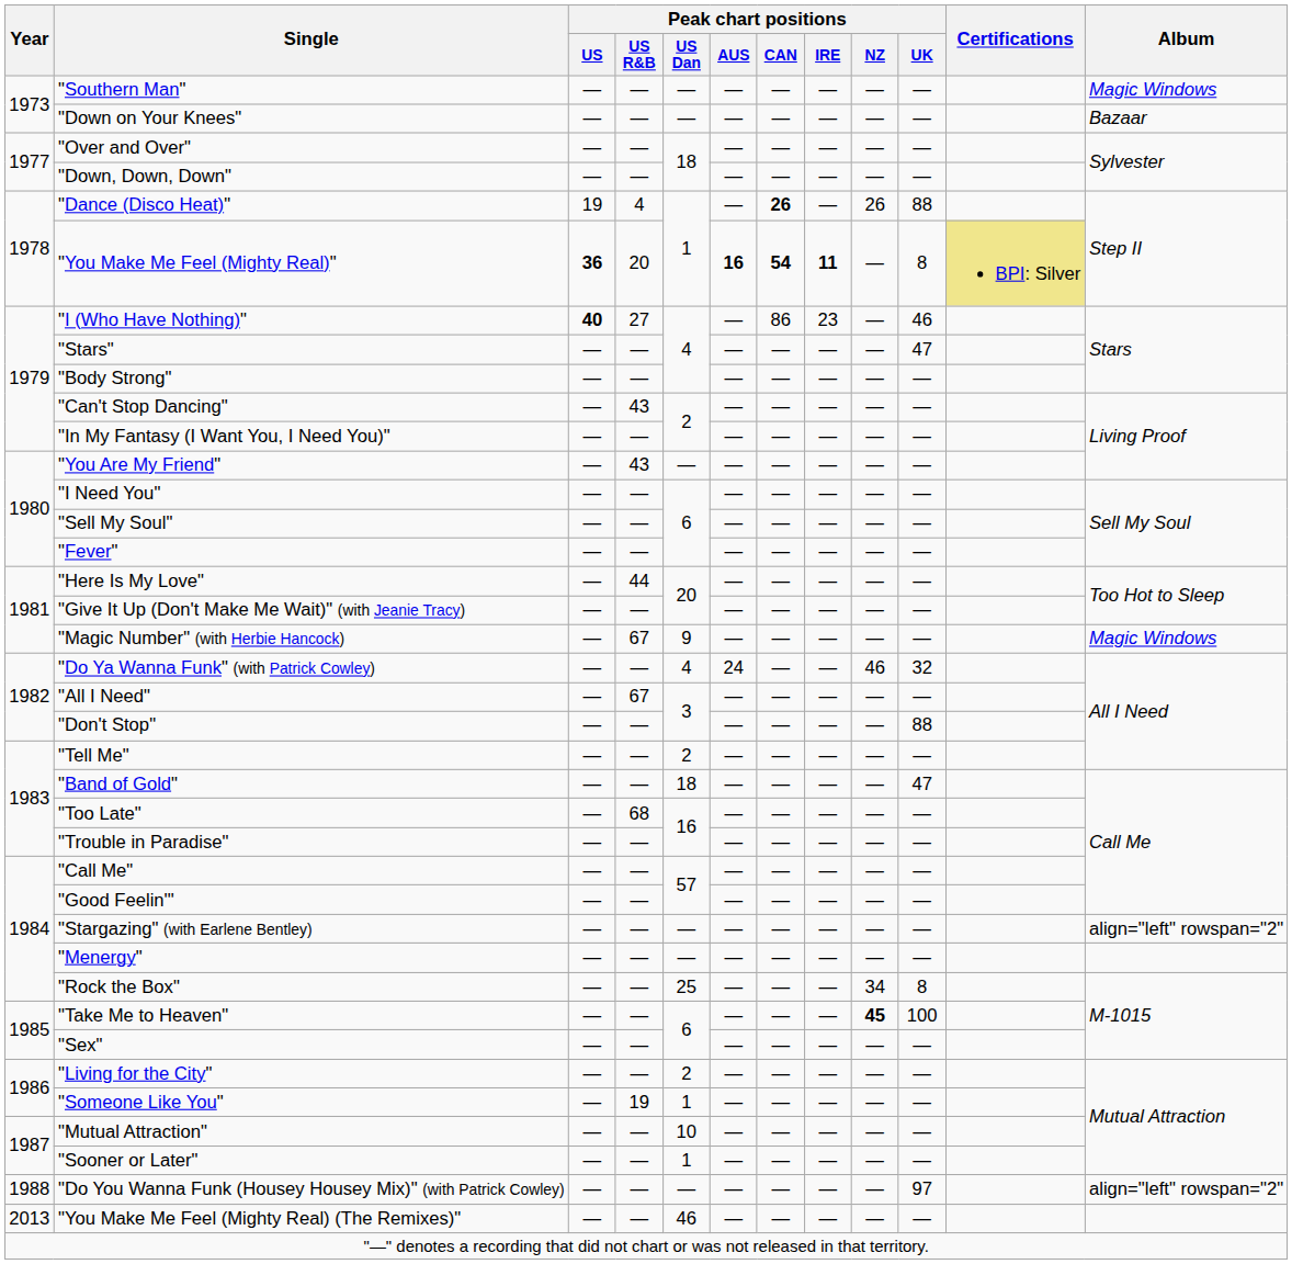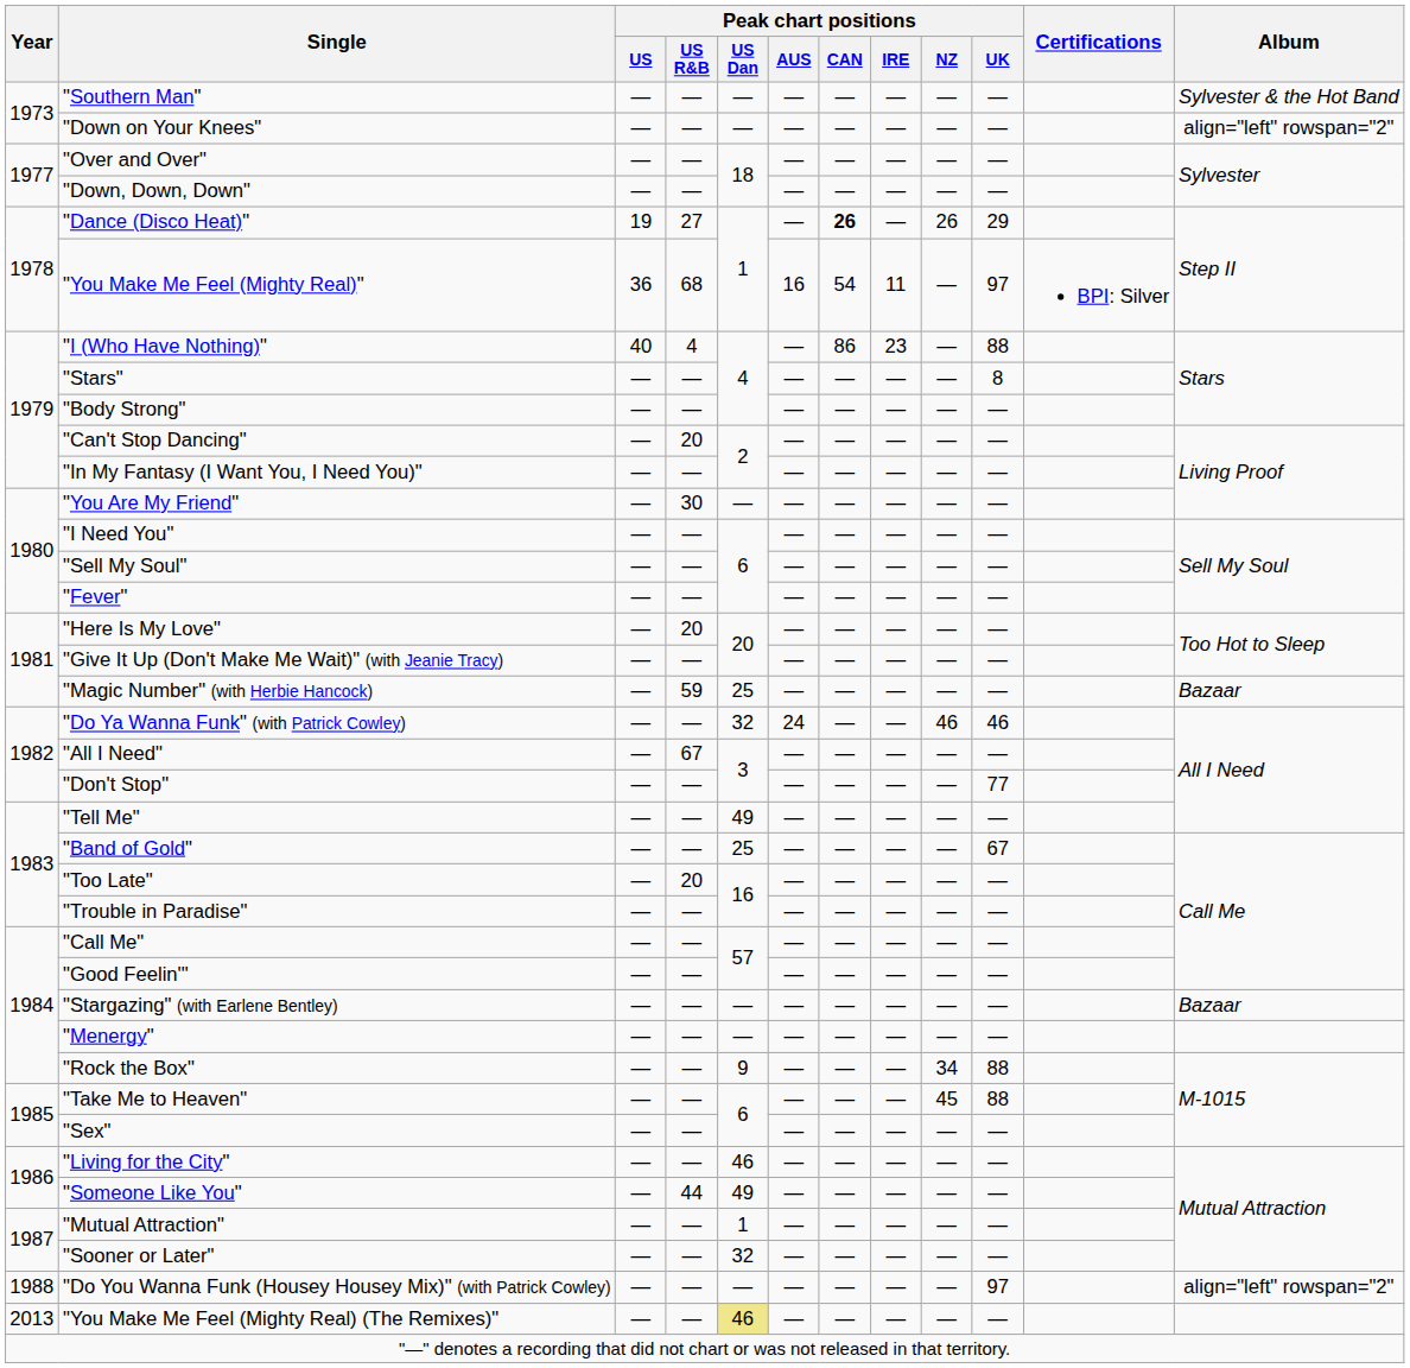"Southern Man" | Album: Magic Windows -> Sylvester & the Hot Band
"Down on Your Knees" | Album: Bazaar -> align="left" rowspan="2"
"Dance (Disco Heat)" | Peak chart positions / US R&B: 4 -> 27
"Dance (Disco Heat)" | Peak chart positions / UK: 88 -> 29
"You Make Me Feel (Mighty Real)" | Peak chart positions / US: bold -> normal
"You Make Me Feel (Mighty Real)" | Peak chart positions / US R&B: 20 -> 68
"You Make Me Feel (Mighty Real)" | Peak chart positions / AUS: bold -> normal
"You Make Me Feel (Mighty Real)" | Peak chart positions / CAN: bold -> normal
"You Make Me Feel (Mighty Real)" | Peak chart positions / IRE: bold -> normal
"You Make Me Feel (Mighty Real)" | Peak chart positions / UK: 8 -> 97
"You Make Me Feel (Mighty Real)" | Certifications: khaki background -> no background
"I (Who Have Nothing)" | Peak chart positions / US: bold -> normal
"I (Who Have Nothing)" | Peak chart positions / US R&B: 27 -> 4
"I (Who Have Nothing)" | Peak chart positions / UK: 46 -> 88
"Stars" | Peak chart positions / UK: 47 -> 8
"Can't Stop Dancing" | Peak chart positions / US R&B: 43 -> 20
"You Are My Friend" | Peak chart positions / US R&B: 43 -> 30
"Here Is My Love" | Peak chart positions / US R&B: 44 -> 20
"Magic Number" (with Herbie Hancock) | Peak chart positions / US R&B: 67 -> 59
"Magic Number" (with Herbie Hancock) | Peak chart positions / US Dan: 9 -> 25
"Magic Number" (with Herbie Hancock) | Album: Magic Windows -> Bazaar
"Do Ya Wanna Funk" (with Patrick Cowley) | Peak chart positions / US Dan: 4 -> 32
"Do Ya Wanna Funk" (with Patrick Cowley) | Peak chart positions / UK: 32 -> 46
"Don't Stop" | Peak chart positions / UK: 88 -> 77
"Tell Me" | Peak chart positions / US Dan: 2 -> 49
"Band of Gold" | Peak chart positions / US Dan: 18 -> 25
"Band of Gold" | Peak chart positions / UK: 47 -> 67
"Too Late" | Peak chart positions / US R&B: 68 -> 20
"Stargazing" (with Earlene Bentley) | Album: align="left" rowspan="2" -> Bazaar
"Rock the Box" | Peak chart positions / US Dan: 25 -> 9
"Rock the Box" | Peak chart positions / UK: 8 -> 88
"Take Me to Heaven" | Peak chart positions / NZ: bold -> normal
"Take Me to Heaven" | Peak chart positions / UK: 100 -> 88
"Living for the City" | Peak chart positions / US Dan: 2 -> 46
"Someone Like You" | Peak chart positions / US R&B: 19 -> 44
"Someone Like You" | Peak chart positions / US Dan: 1 -> 49
"Mutual Attraction" | Peak chart positions / US Dan: 10 -> 1
"Sooner or Later" | Peak chart positions / US Dan: 1 -> 32
"You Make Me Feel (Mighty Real) (The Remixes)" | Peak chart positions / US Dan: no background -> khaki background
